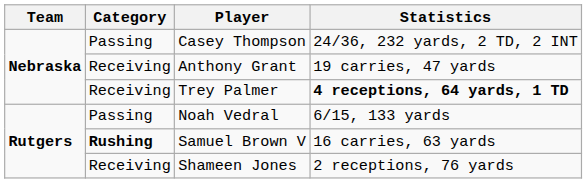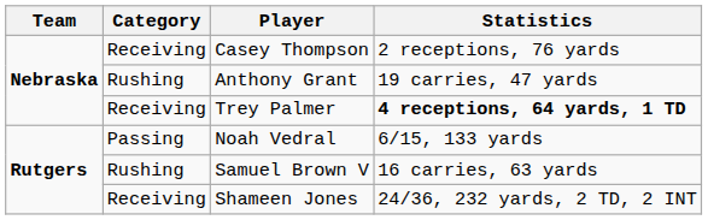Casey Thompson | Category: Passing -> Receiving
Casey Thompson | Statistics: 24/36, 232 yards, 2 TD, 2 INT -> 2 receptions, 76 yards
Anthony Grant | Category: Receiving -> Rushing
Samuel Brown V | Category: bold -> normal
Shameen Jones | Statistics: 2 receptions, 76 yards -> 24/36, 232 yards, 2 TD, 2 INT
